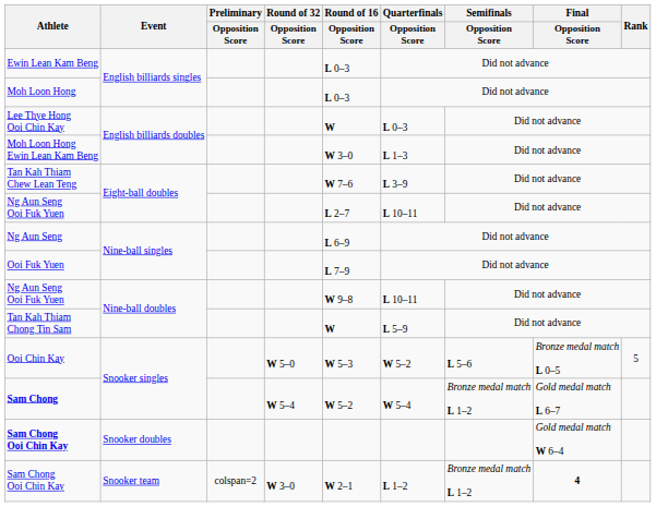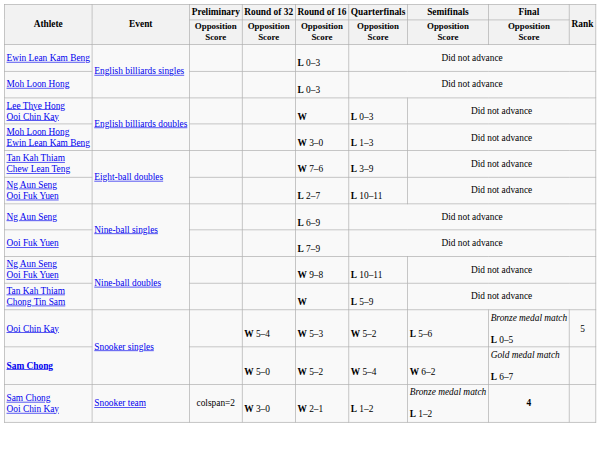Ooi Chin Kay | Round of 32 / Opposition Score: W 5–0 -> W 5–4
Sam Chong | Round of 32 / Opposition Score: W 5–4 -> W 5–0
Sam Chong | Semifinals / Opposition Score: Bronze medal match L 1–2 -> W 6–2
- row: Sam Chong Ooi Chin Kay | Snooker doubles | Gold medal match W 6–4
